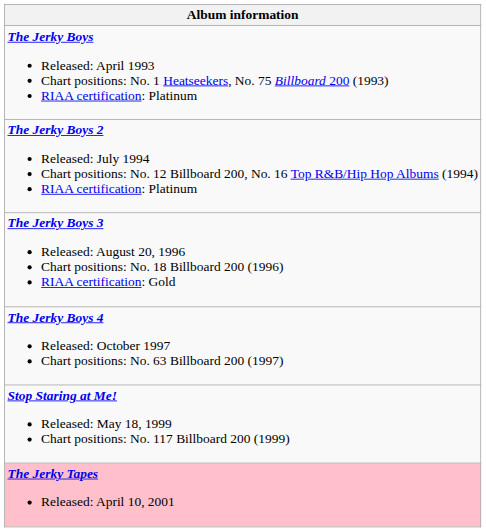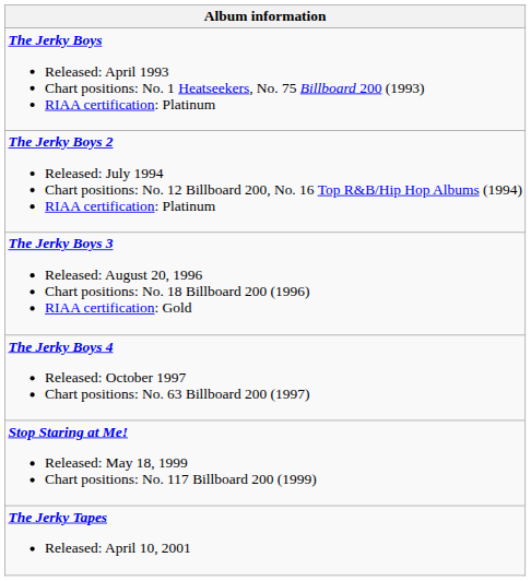row 7 | column 1: pink background -> no background
